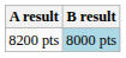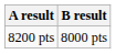8200 pts | B result: lightblue background -> no background
